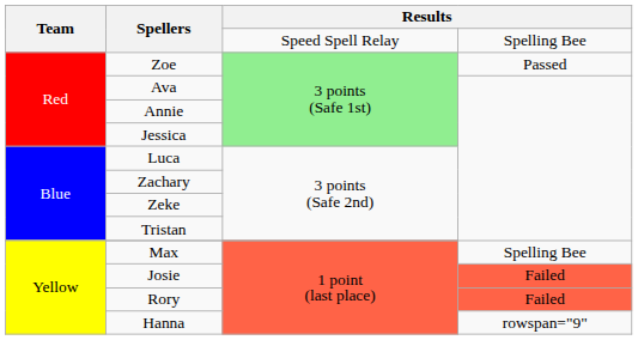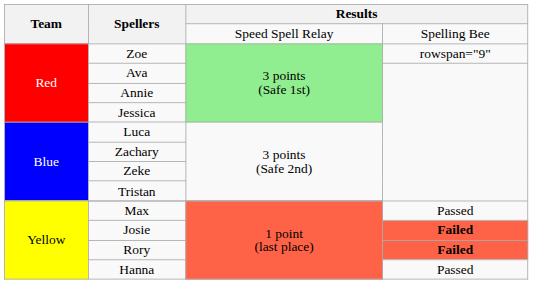Zoe | column 4: Passed -> rowspan="9"
Max | column 4: Spelling Bee -> Passed
Josie | column 4: normal -> bold
Rory | column 4: normal -> bold
Hanna | column 4: rowspan="9" -> Passed
